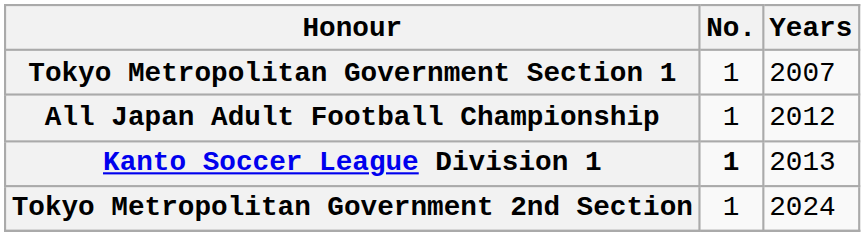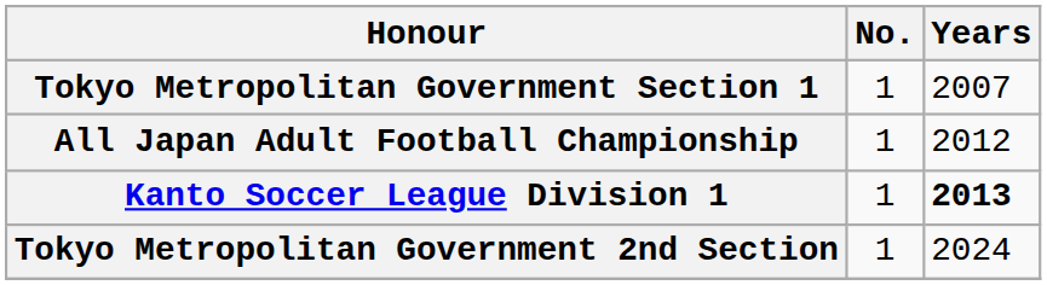Kanto Soccer League Division 1 | No.: bold -> normal
Kanto Soccer League Division 1 | Years: normal -> bold
